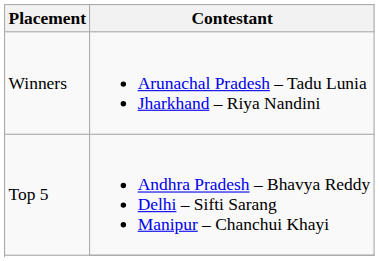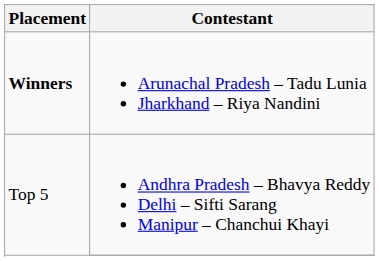row 2 | Placement: normal -> bold
